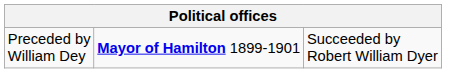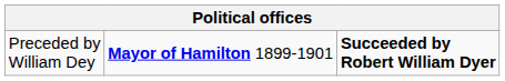Preceded by William Dey | column 3: normal -> bold
